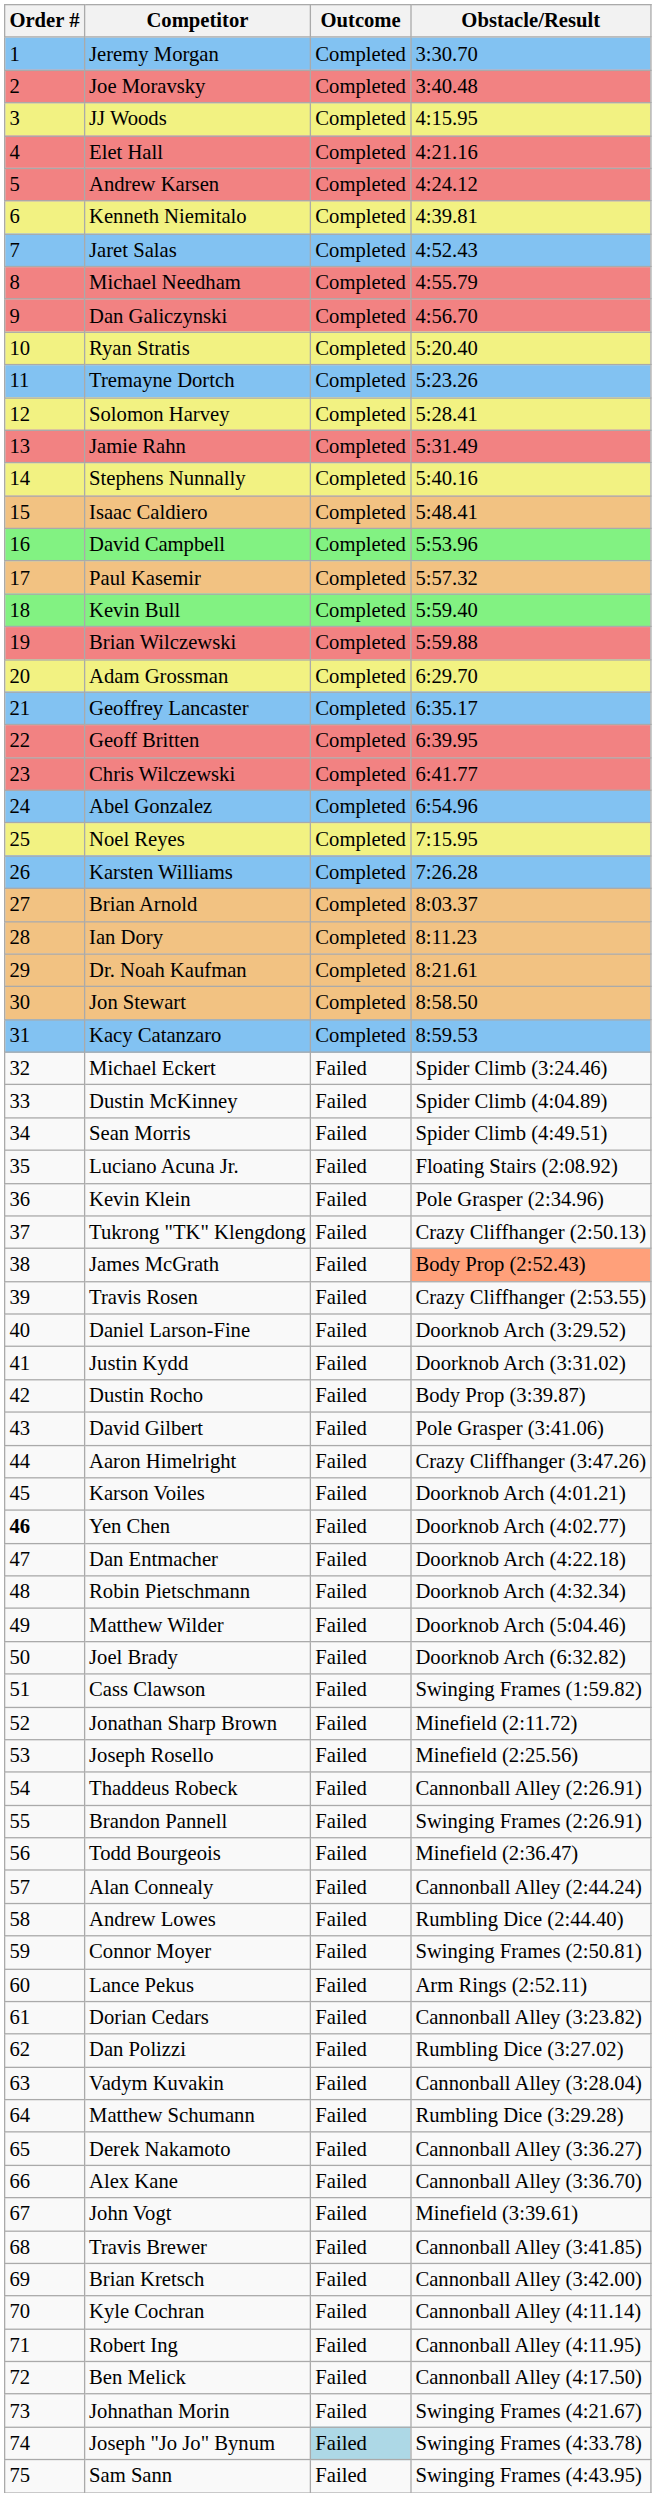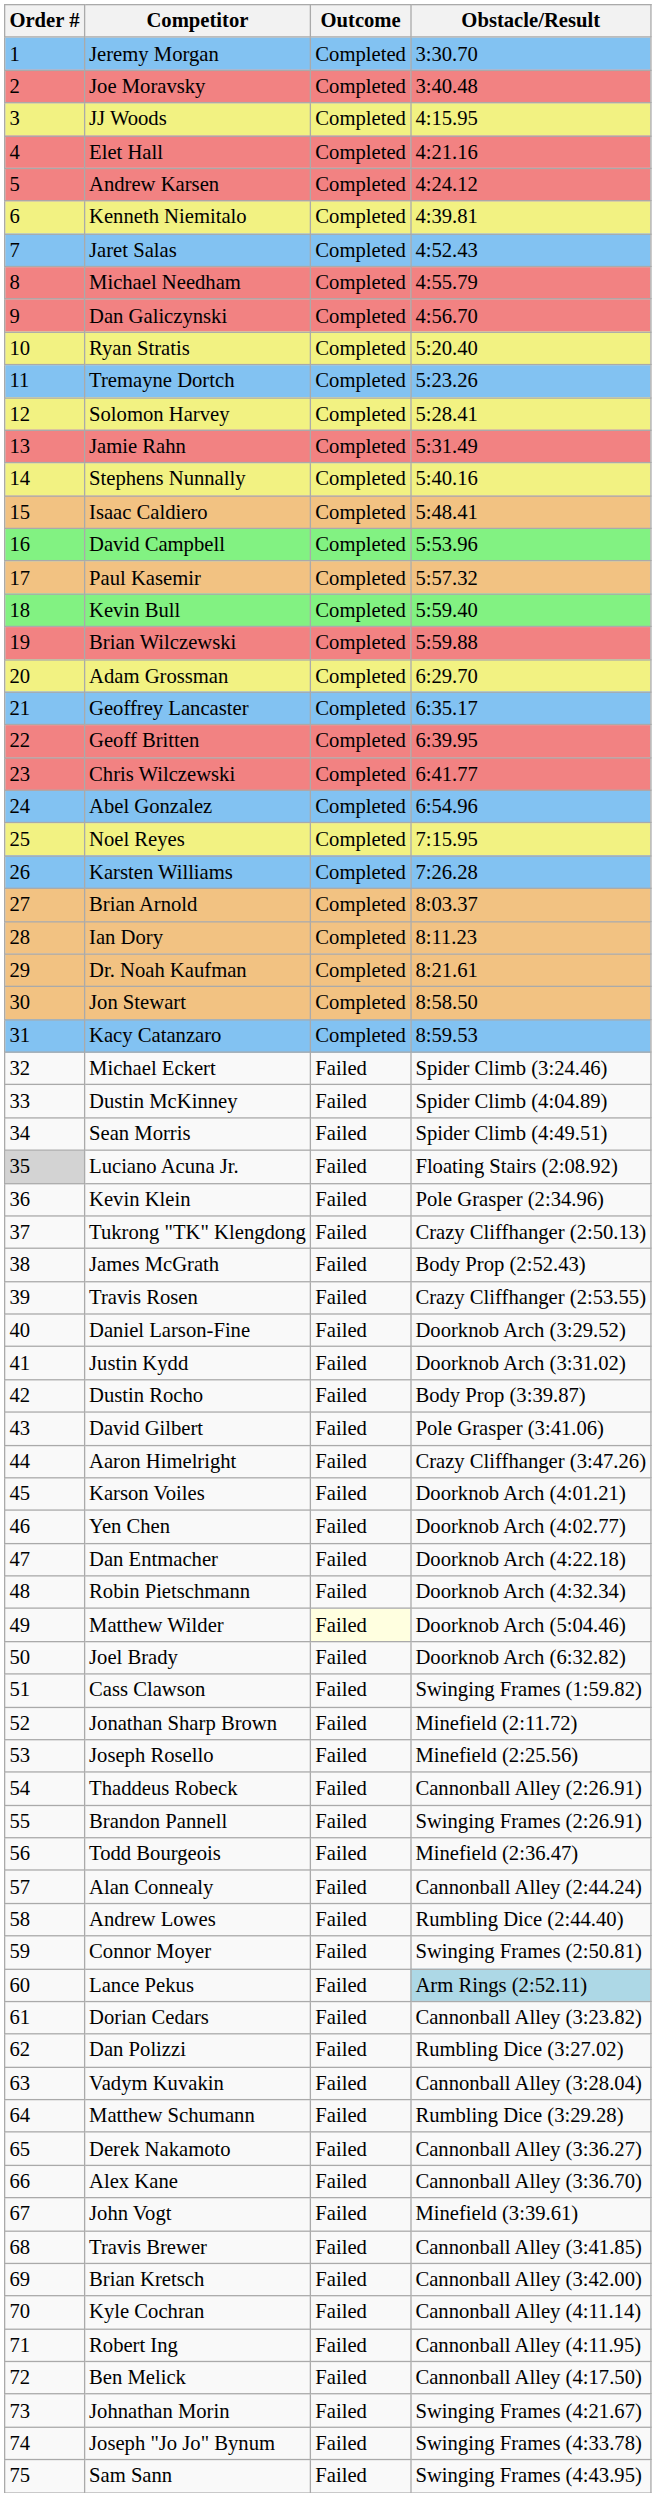Luciano Acuna Jr. | Order #: no background -> lightgrey background
James McGrath | Obstacle/Result: lightsalmon background -> no background
Yen Chen | Order #: bold -> normal
Matthew Wilder | Outcome: no background -> lightyellow background
Lance Pekus | Obstacle/Result: no background -> lightblue background
Joseph "Jo Jo" Bynum | Outcome: lightblue background -> no background
